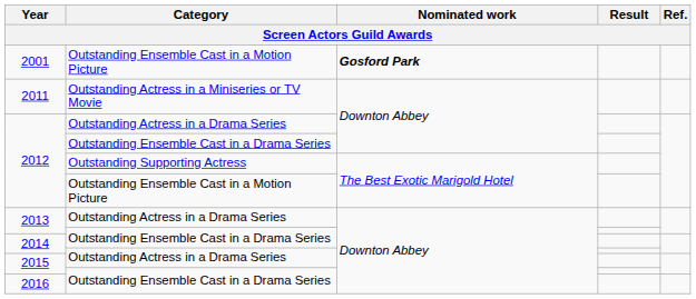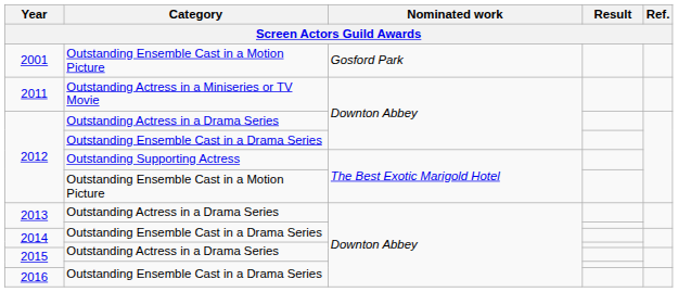2001 | Nominated work: bold -> normal
